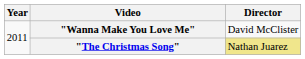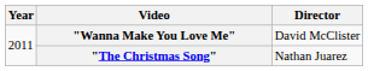"The Christmas Song" | Director: khaki background -> no background
